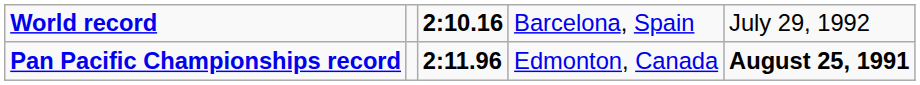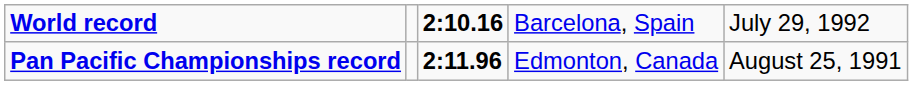Pan Pacific Championships record | column 5: bold -> normal
